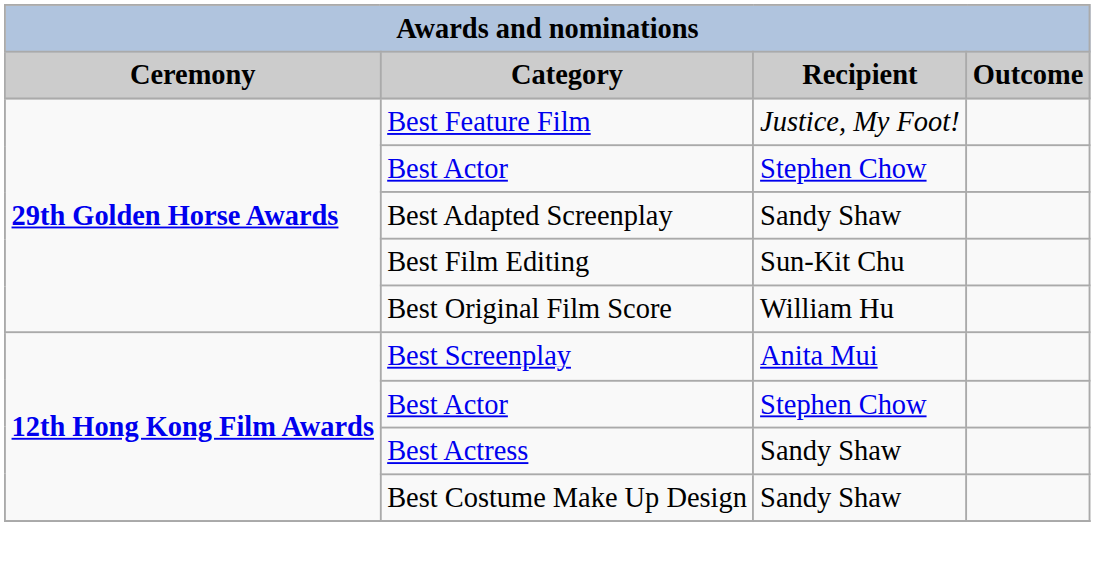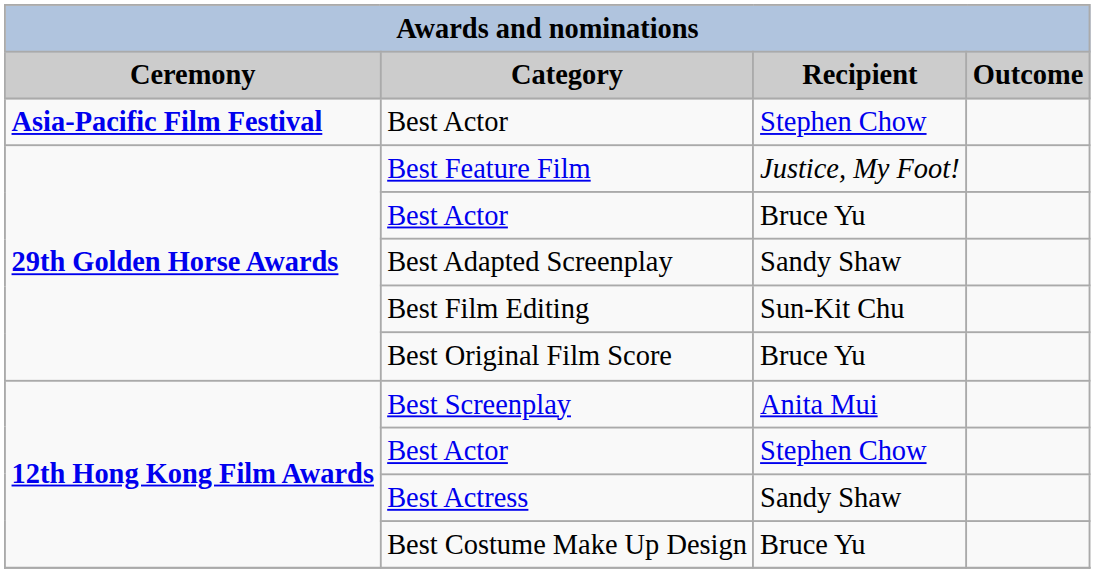+ row: Asia-Pacific Film Festival | Best Actor | Stephen Chow
29th Golden Horse Awards / Best Actor | Recipient: Stephen Chow -> Bruce Yu
Best Original Film Score | Recipient: William Hu -> Bruce Yu
Best Costume Make Up Design | Recipient: Sandy Shaw -> Bruce Yu
